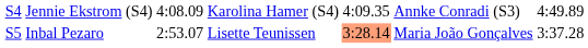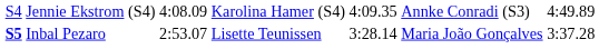Inbal Pezaro | column 1: normal -> bold
Inbal Pezaro | column 5: lightsalmon background -> no background
